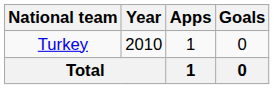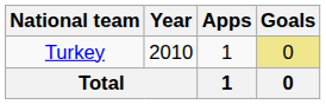Turkey | Goals: no background -> khaki background
